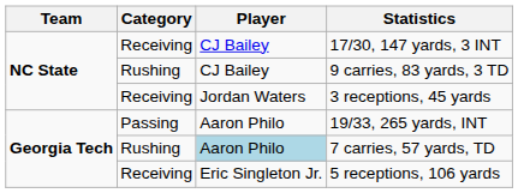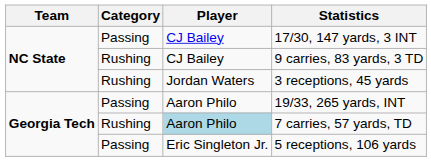17/30, 147 yards, 3 INT | Category: Receiving -> Passing
3 receptions, 45 yards | Category: Receiving -> Rushing
5 receptions, 106 yards | Category: Receiving -> Passing
